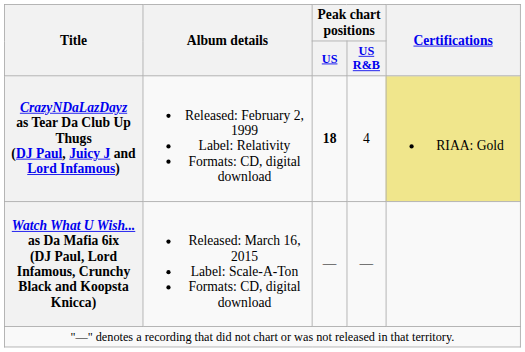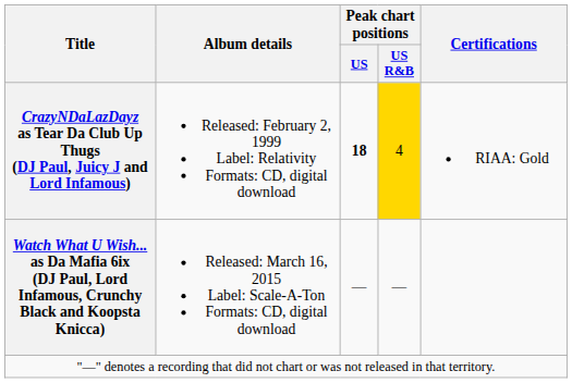row 3 | Peak chart positions / US R&B: no background -> gold background
row 3 | Certifications: khaki background -> no background
